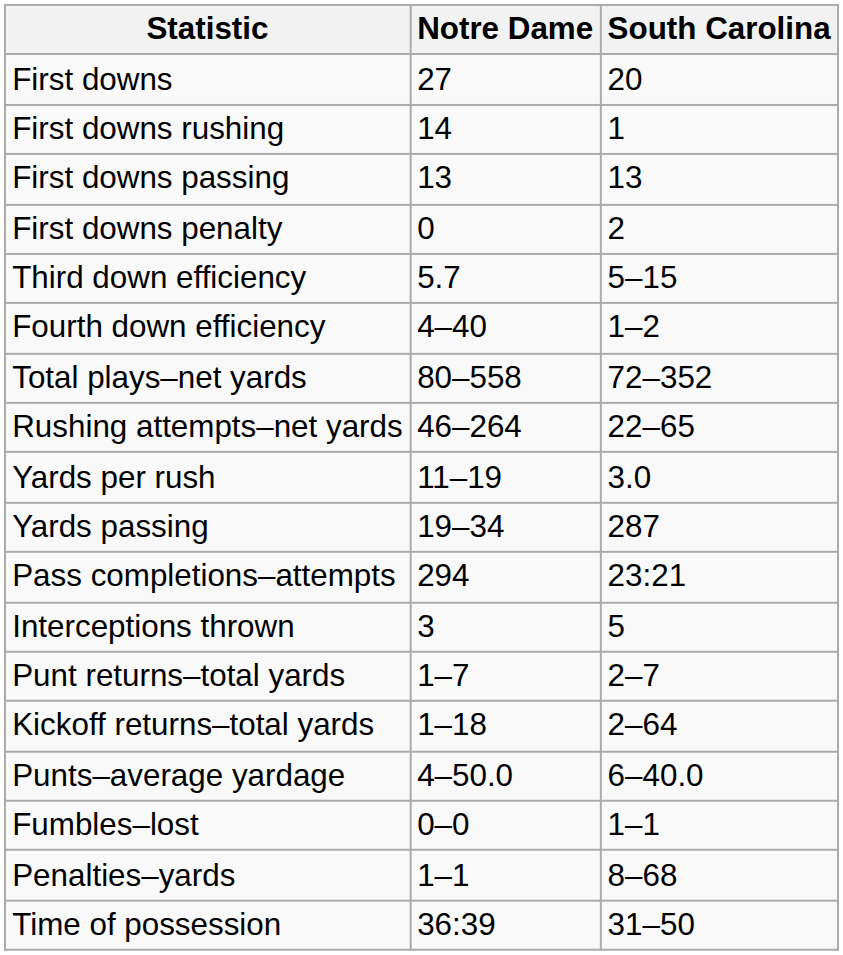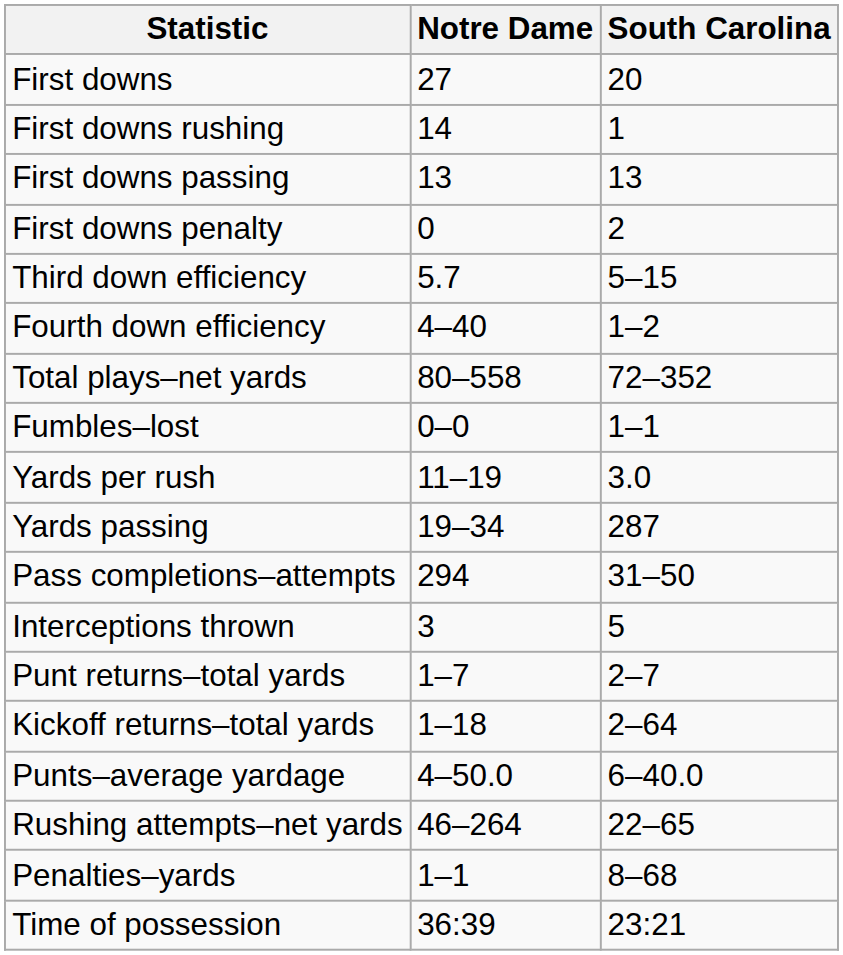rows swapped: Rushing attempts–net yards <-> Fumbles–lost
Pass completions–attempts | South Carolina: 23:21 -> 31–50
Time of possession | South Carolina: 31–50 -> 23:21
